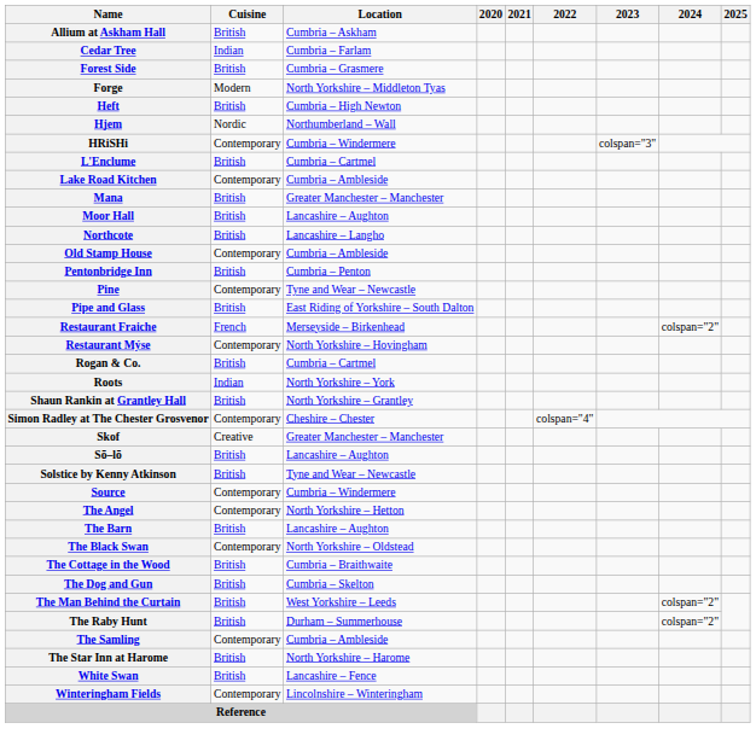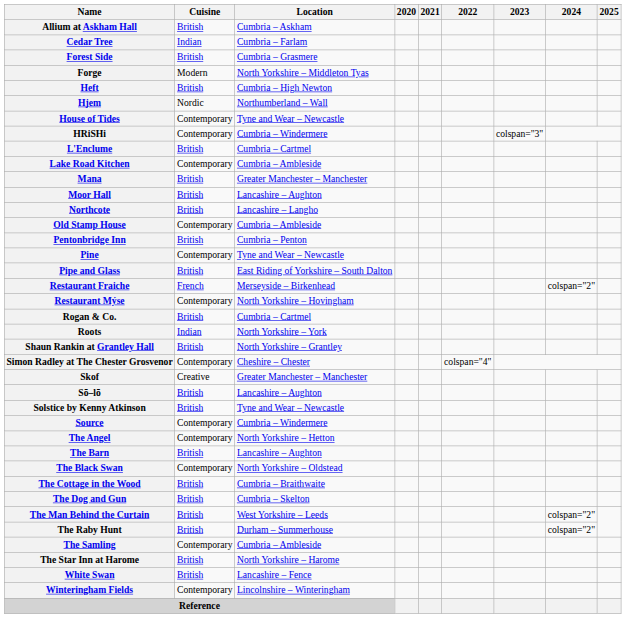+ row: House of Tides | Contemporary | Tyne and Wear – Newcastle
